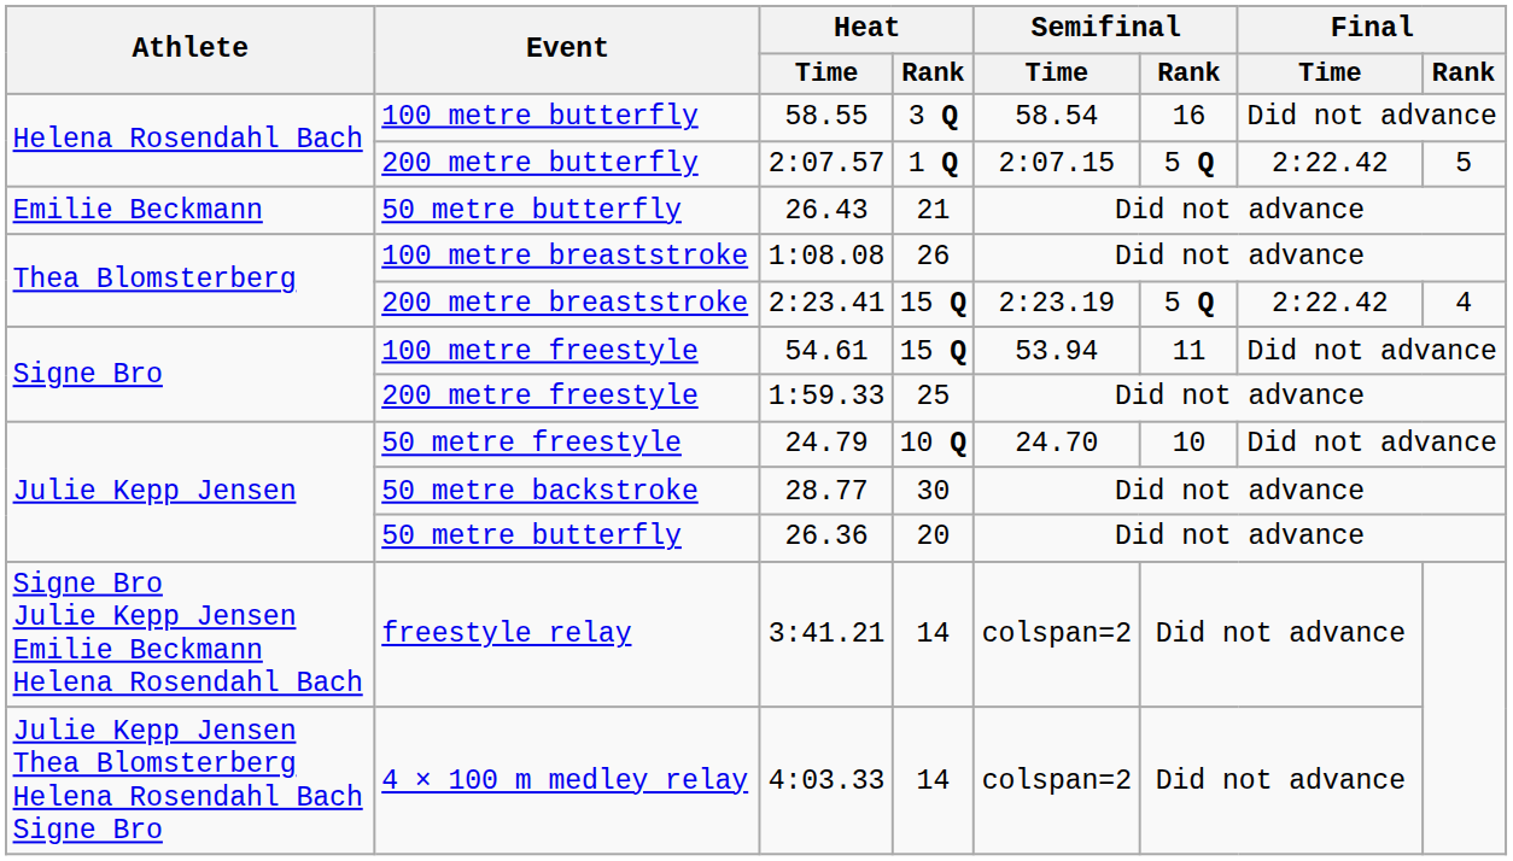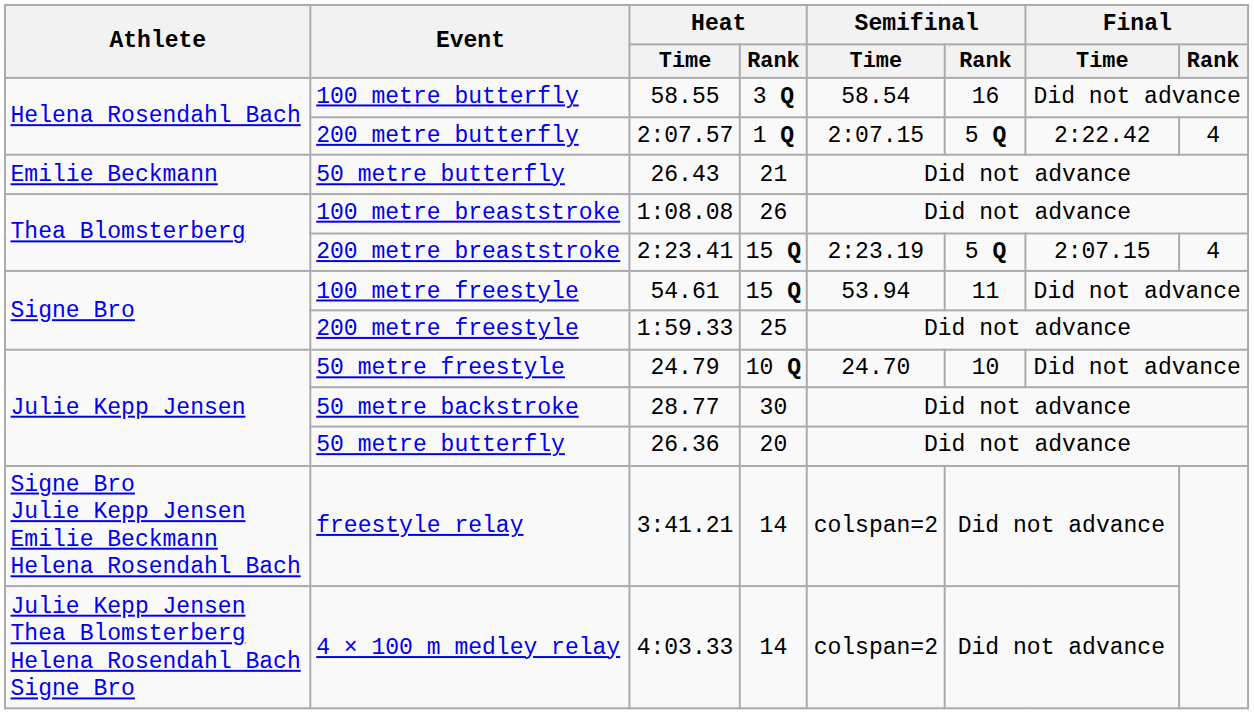200 metre butterfly | Final / Rank: 5 -> 4
200 metre breaststroke | Final / Time: 2:22.42 -> 2:07.15
